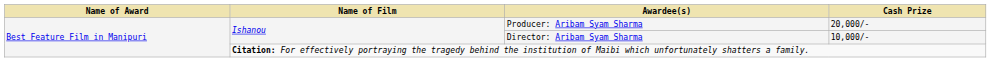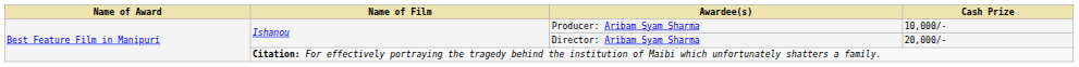Producer: Aribam Syam Sharma | Cash Prize: 20,000/- -> 10,000/-
Director: Aribam Syam Sharma | Cash Prize: 10,000/- -> 20,000/-
